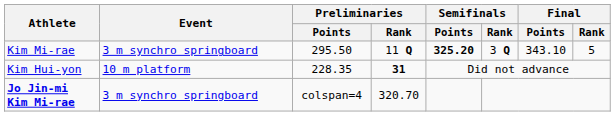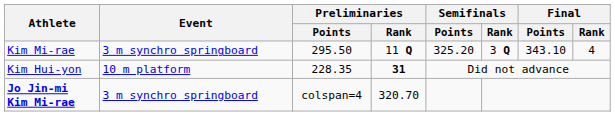Kim Mi-rae | Semifinals / Points: bold -> normal
Kim Mi-rae | Final / Rank: 5 -> 4
